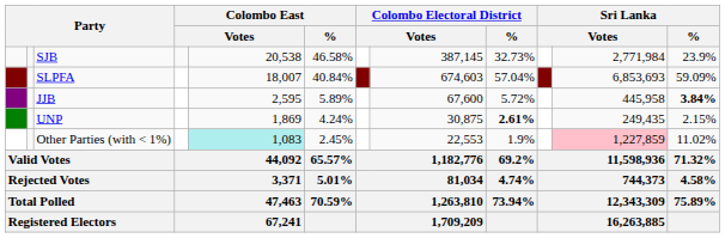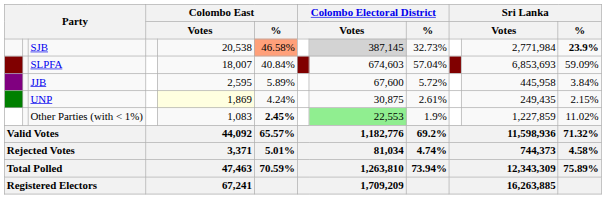SJB | Colombo East / %: no background -> lightsalmon background
SJB | column 8: no background -> lightgrey background
SJB | Sri Lanka / %: normal -> bold
JJB | Sri Lanka / %: bold -> normal
UNP | column 5: no background -> lightyellow background
UNP | Colombo Electoral District / %: bold -> normal
Other Parties (with < 1%) | column 5: paleturquoise background -> no background
Other Parties (with < 1%) | Colombo East / %: normal -> bold
Other Parties (with < 1%) | column 8: no background -> lightgreen background
Other Parties (with < 1%) | column 11: pink background -> no background
